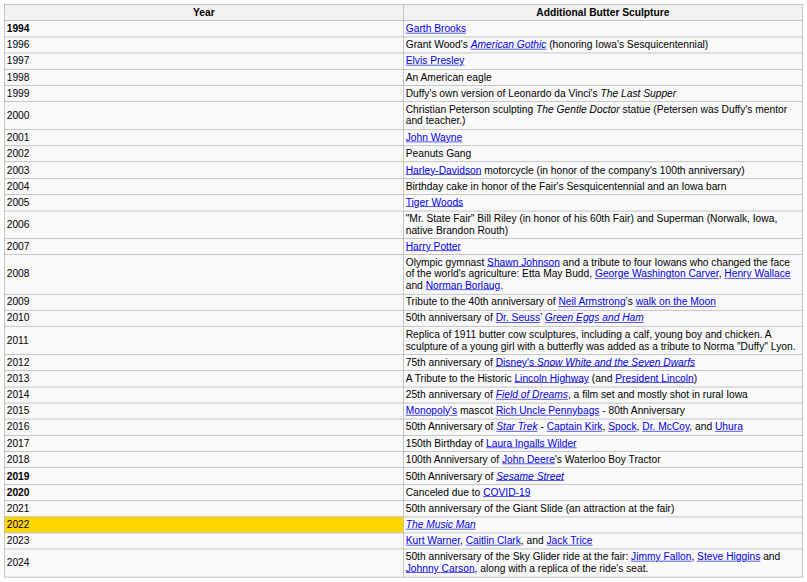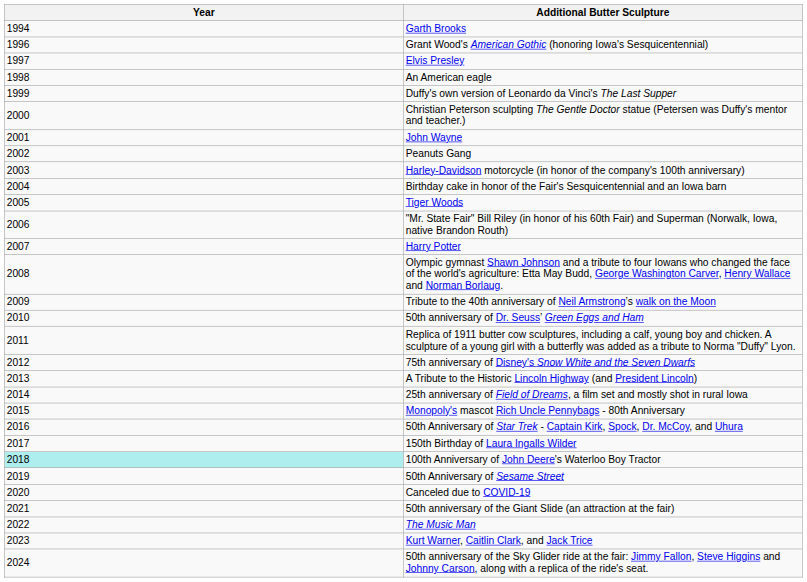Garth Brooks | Year: bold -> normal
100th Anniversary of John Deere's Waterloo Boy Tractor | Year: no background -> paleturquoise background
50th Anniversary of Sesame Street | Year: bold -> normal
Canceled due to COVID-19 | Year: bold -> normal
The Music Man | Year: gold background -> no background
